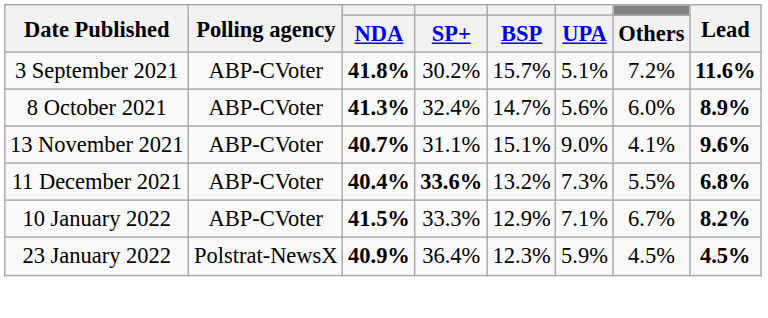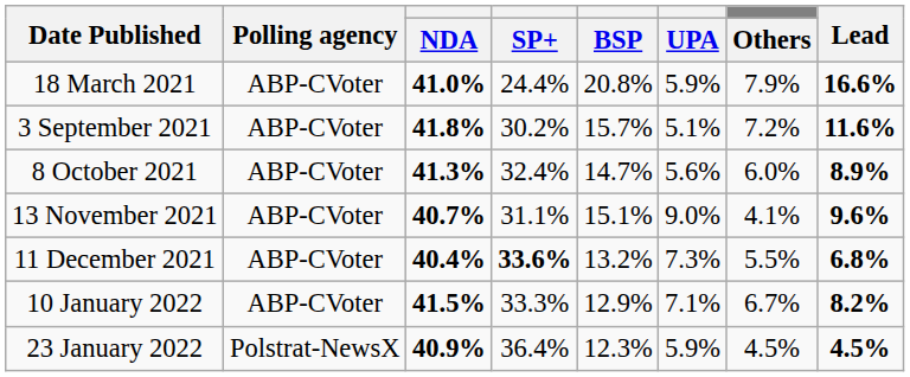+ row: 18 March 2021 | ABP-CVoter | 41.0% | 24.4% | 20.8% | 5.9% | 7.9% | 16.6%
